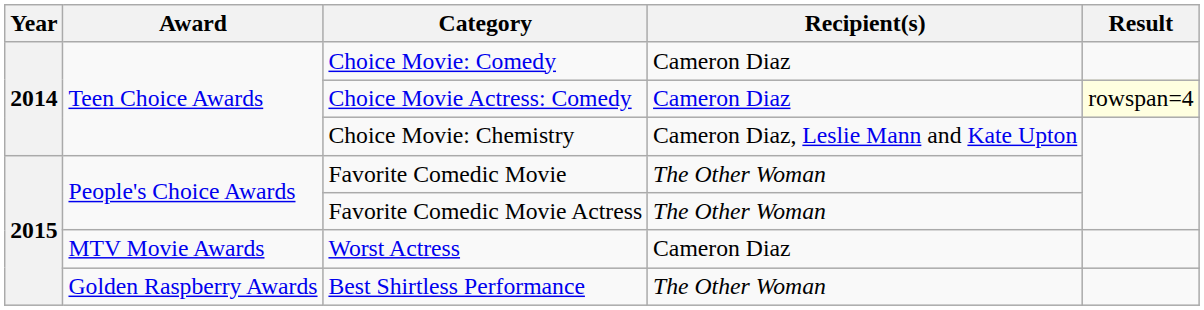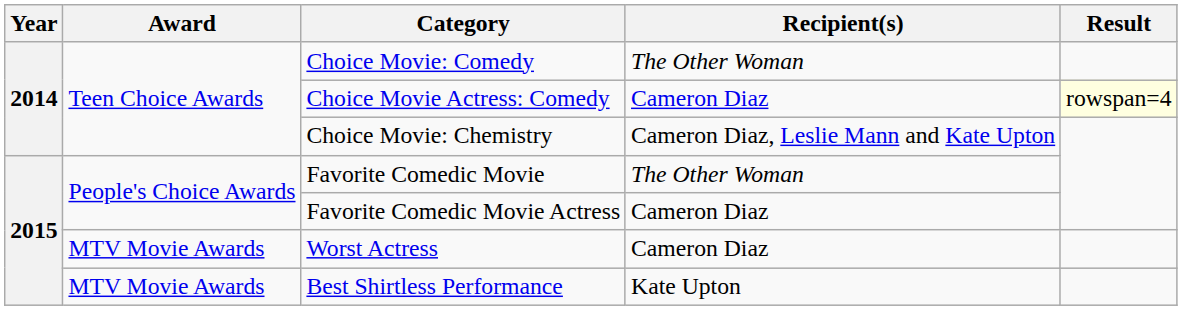Choice Movie: Comedy | Recipient(s): Cameron Diaz -> The Other Woman
Favorite Comedic Movie Actress | Recipient(s): The Other Woman -> Cameron Diaz
Best Shirtless Performance | Award: Golden Raspberry Awards -> MTV Movie Awards
Best Shirtless Performance | Recipient(s): The Other Woman -> Kate Upton
